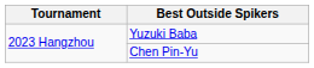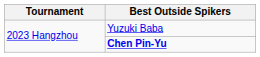Chen Pin-Yu | Best Outside Spikers: normal -> bold
